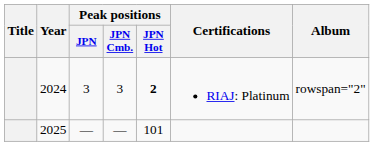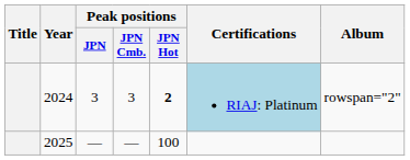2024 | Certifications: no background -> lightblue background
2025 | Peak positions / JPN Hot: 101 -> 100
